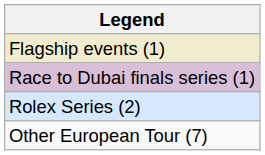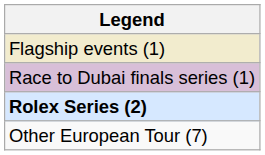row 4 | column 1: normal -> bold
